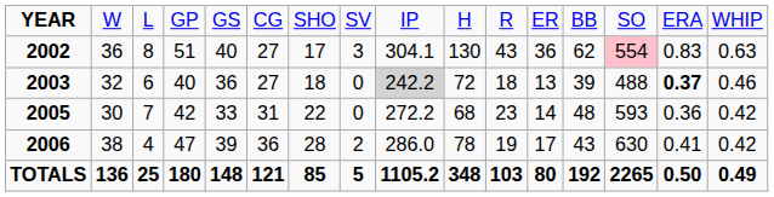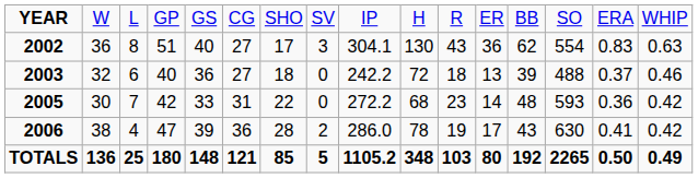2002 | column 14: pink background -> no background
2003 | column 9: lightgrey background -> no background
2003 | column 15: bold -> normal
